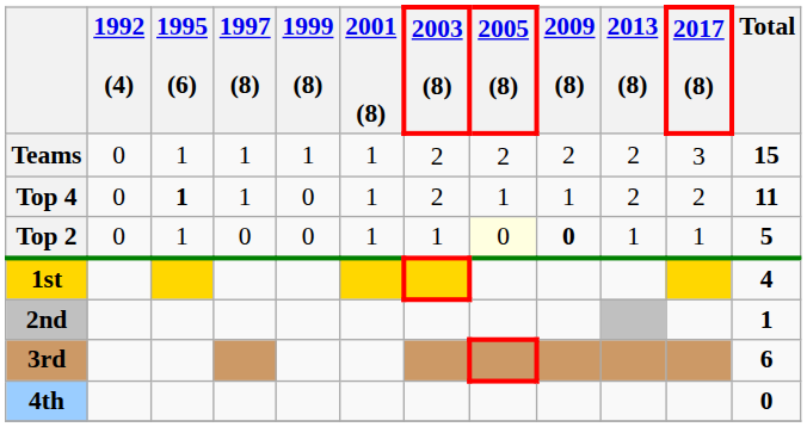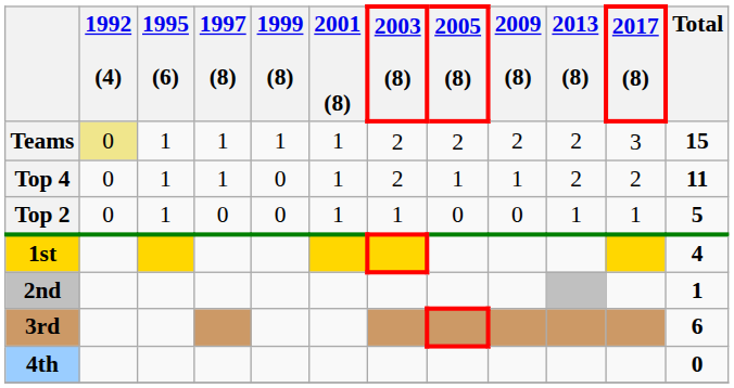Teams | 1992 (4): no background -> khaki background
Top 4 | 1995 (6): bold -> normal
Top 2 | 2005 (8): lightyellow background -> no background
Top 2 | 2009 (8): bold -> normal
